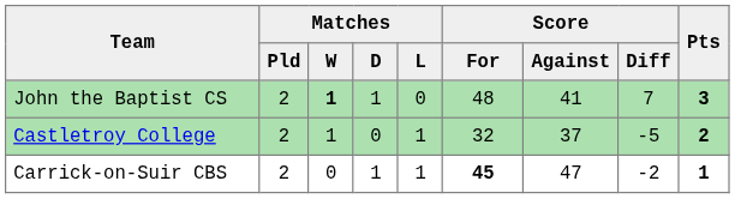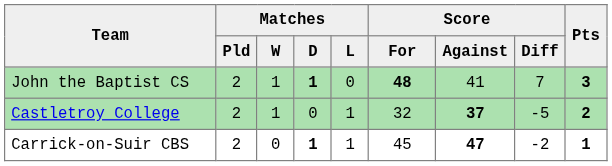John the Baptist CS | Matches / W: bold -> normal
John the Baptist CS | Matches / D: normal -> bold
John the Baptist CS | Score / For: normal -> bold
Castletroy College | Score / Against: normal -> bold
Carrick-on-Suir CBS | Matches / D: normal -> bold
Carrick-on-Suir CBS | Score / For: bold -> normal
Carrick-on-Suir CBS | Score / Against: normal -> bold
